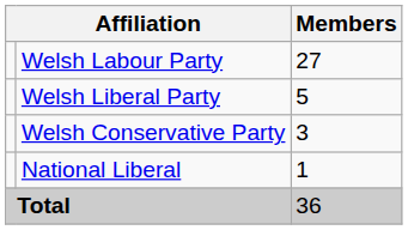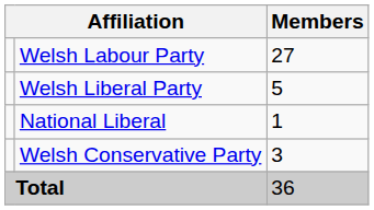rows swapped: Welsh Conservative Party <-> National Liberal
